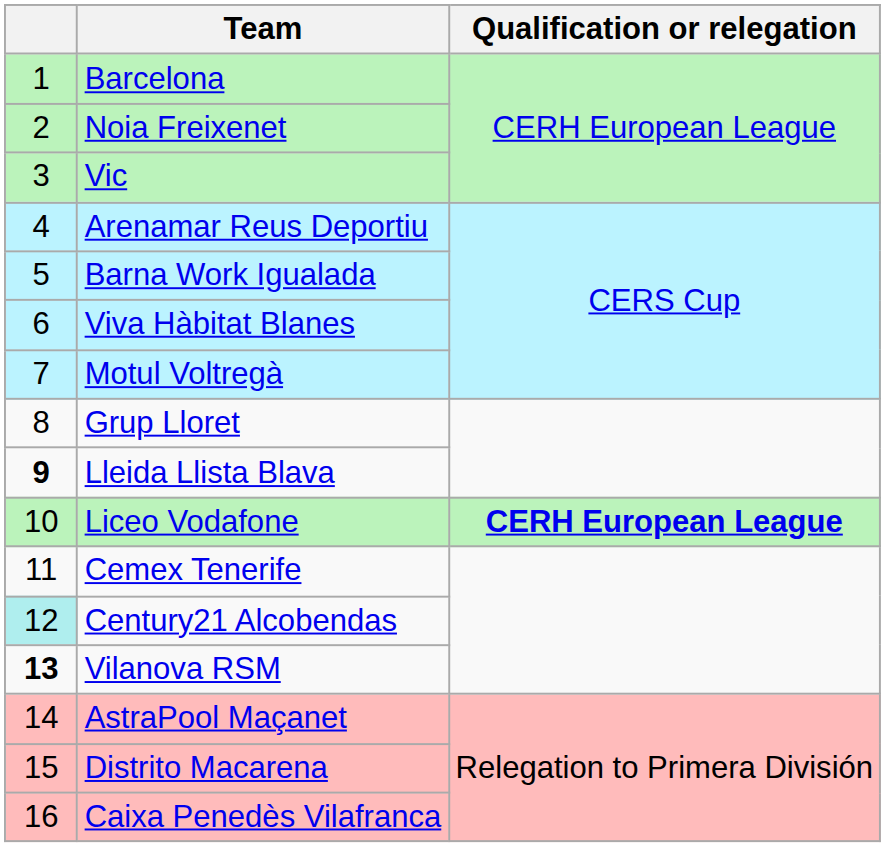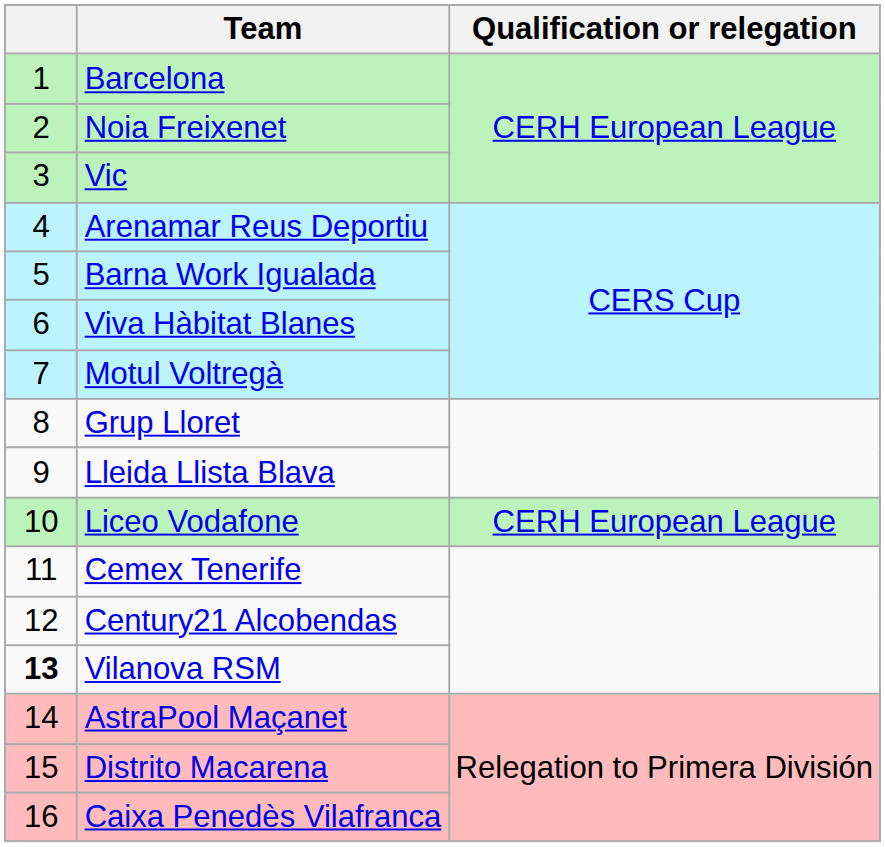Lleida Llista Blava | column 1: bold -> normal
Liceo Vodafone | Qualification or relegation: bold -> normal
Century21 Alcobendas | column 1: paleturquoise background -> no background
